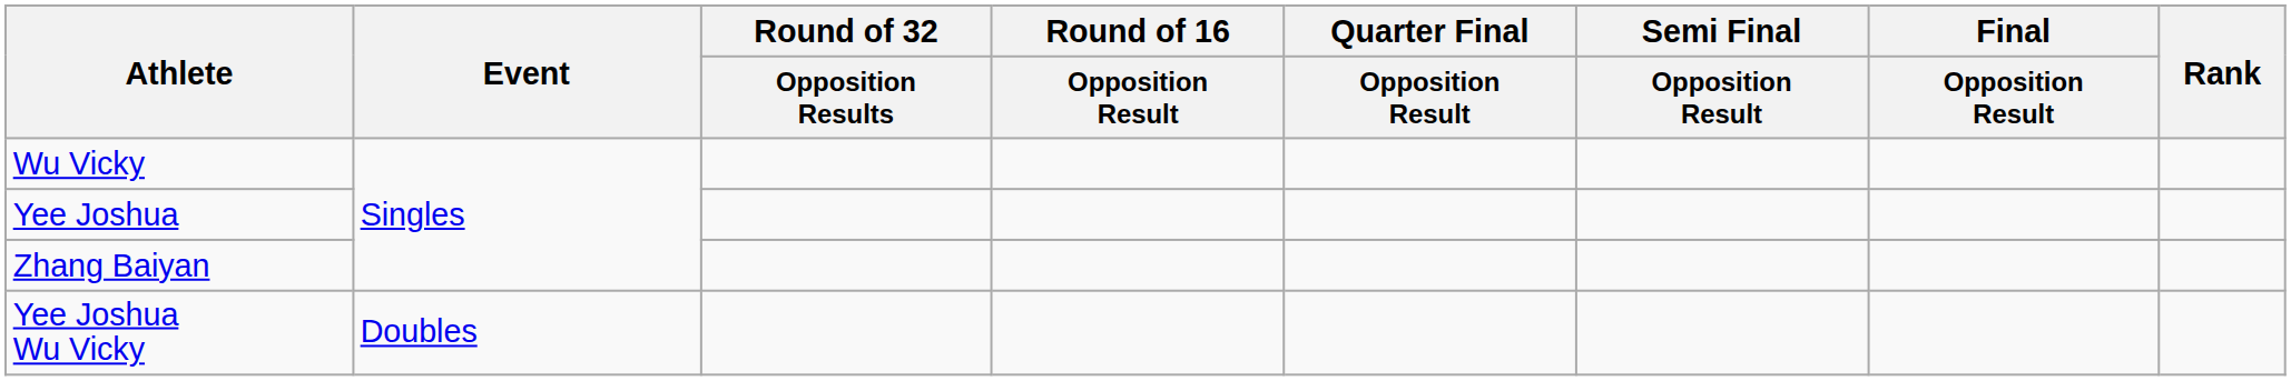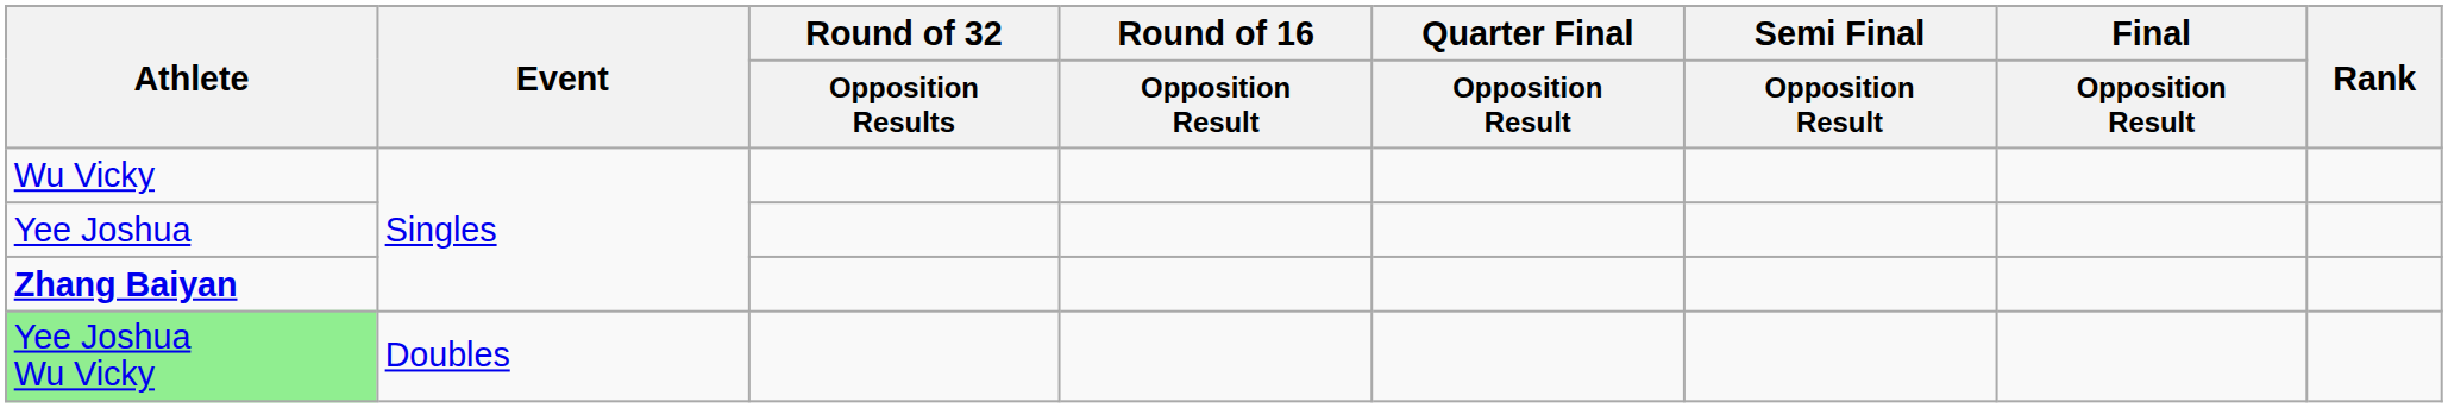Zhang Baiyan | Athlete: normal -> bold
Yee Joshua Wu Vicky | Athlete: no background -> lightgreen background
